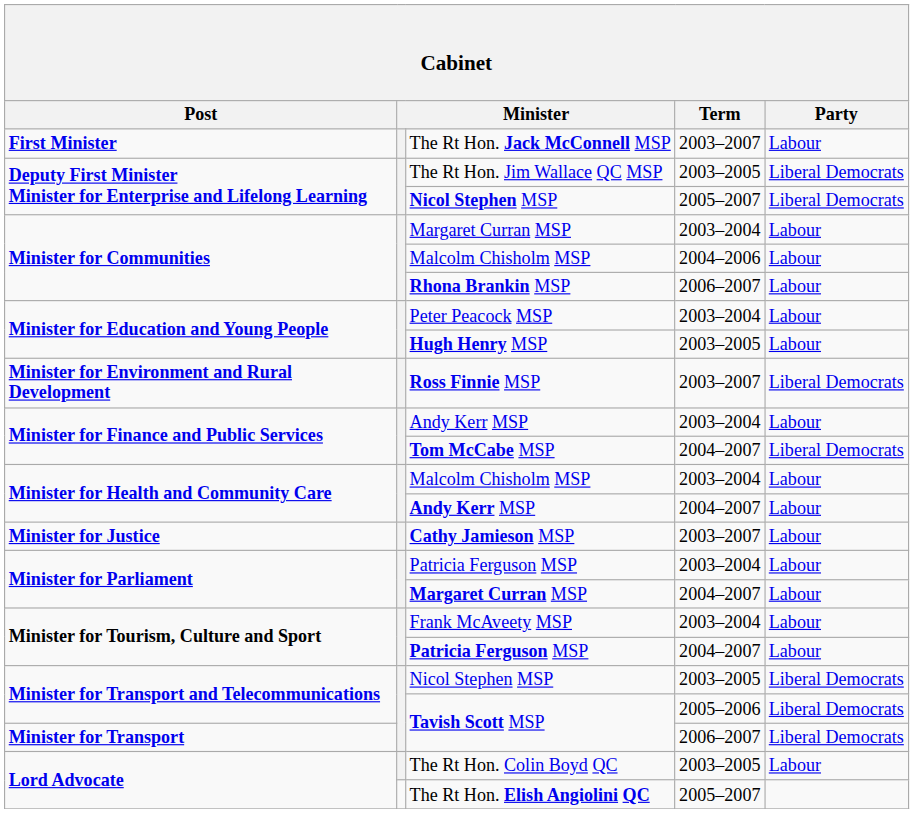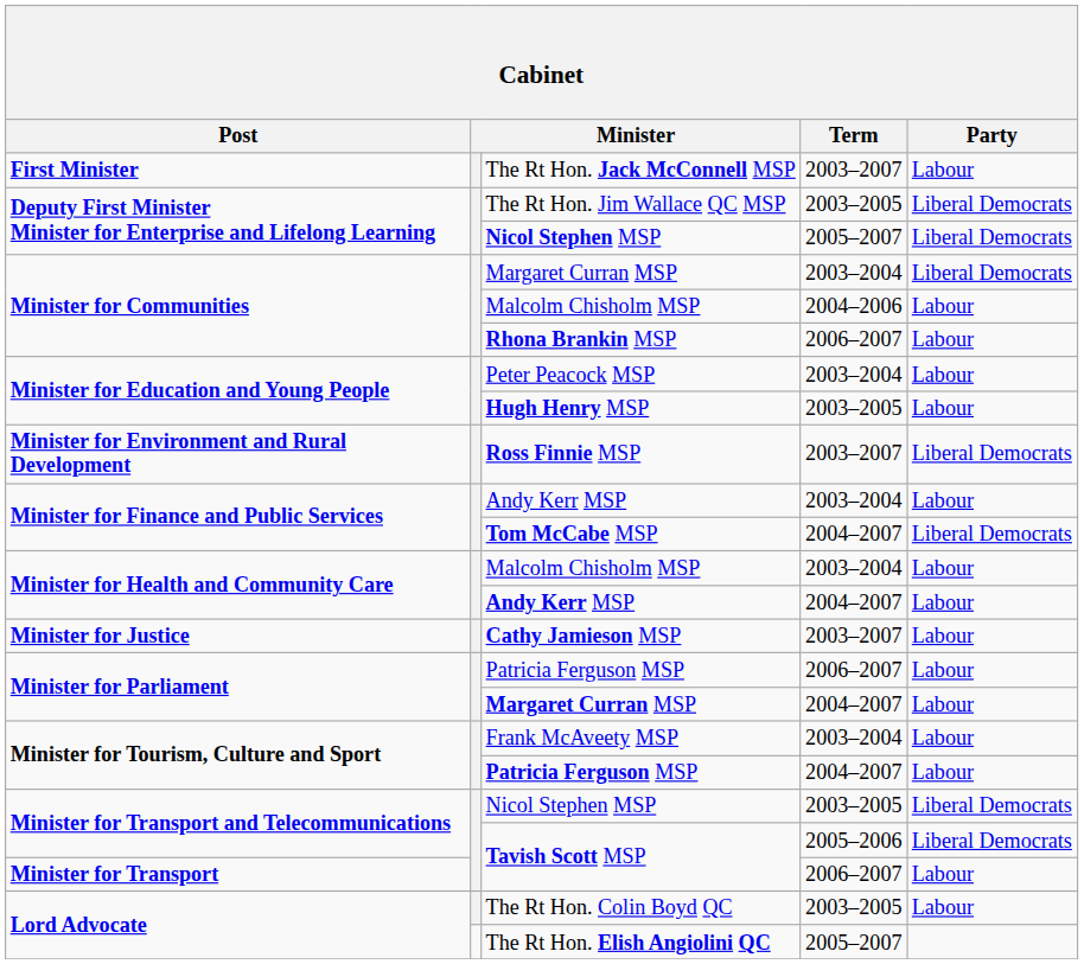Minister for Communities / Margaret Curran MSP | Party: Labour -> Liberal Democrats
Minister for Parliament / Patricia Ferguson MSP | Term: 2003–2004 -> 2006–2007
Minister for Transport / Tavish Scott MSP | Party: Liberal Democrats -> Labour
